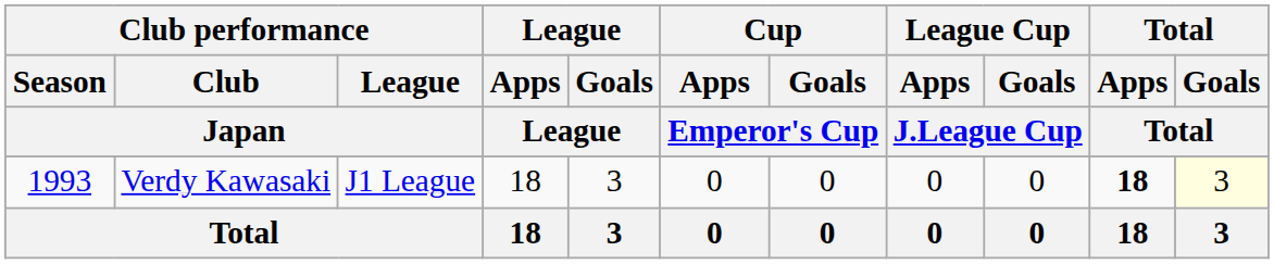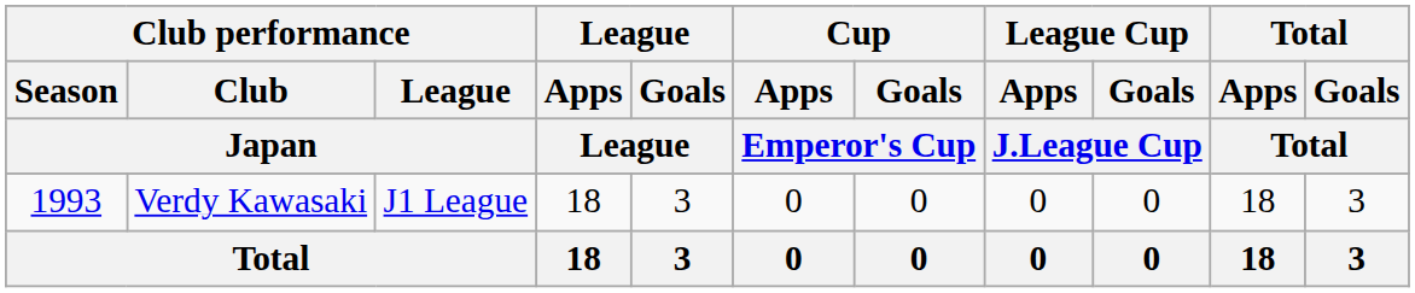Verdy Kawasaki | Total / Apps / Total: bold -> normal
Verdy Kawasaki | Total / Goals / Total: lightyellow background -> no background
